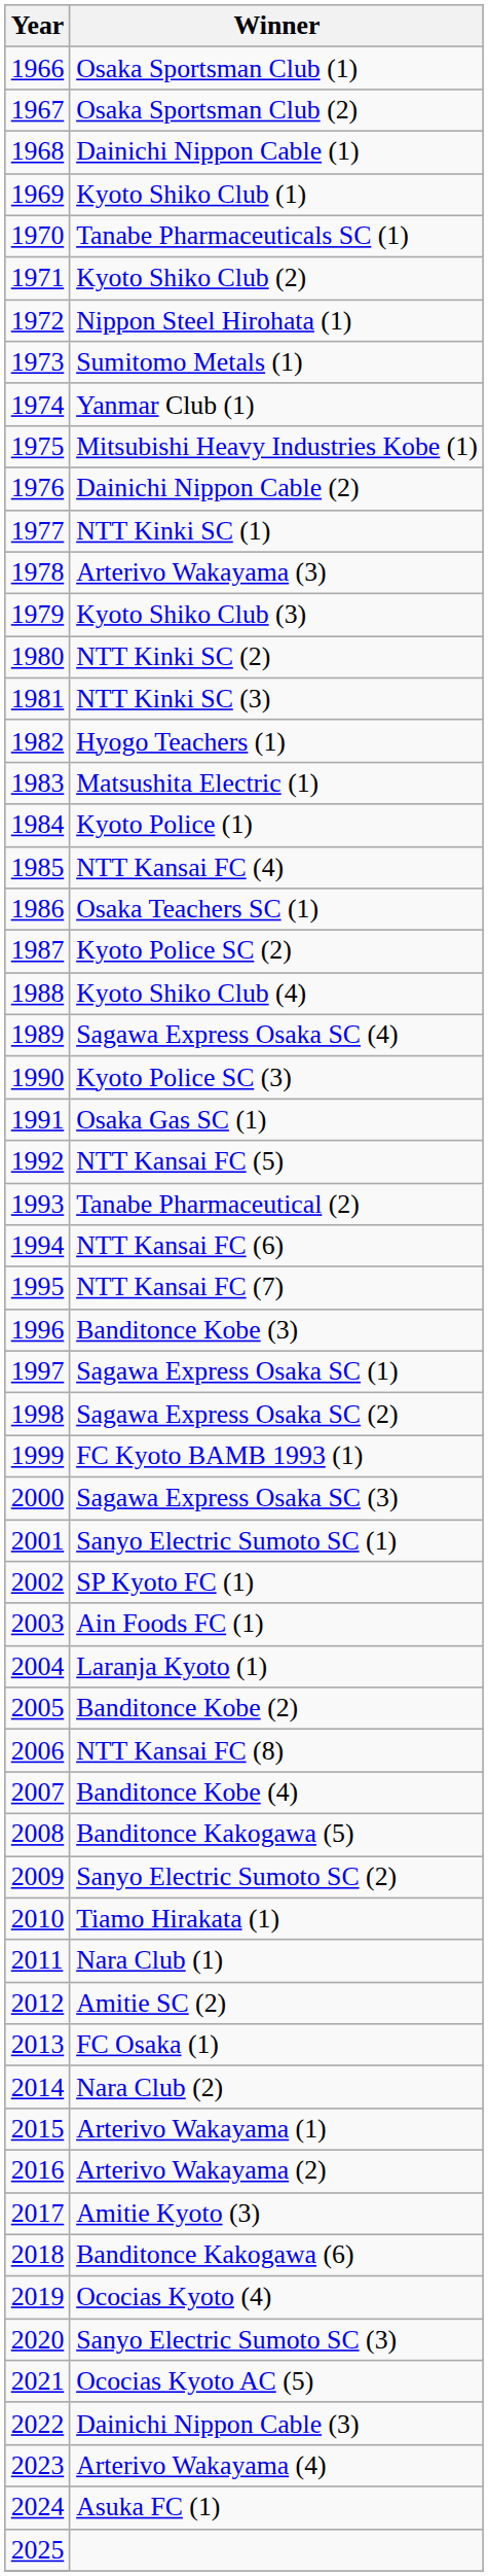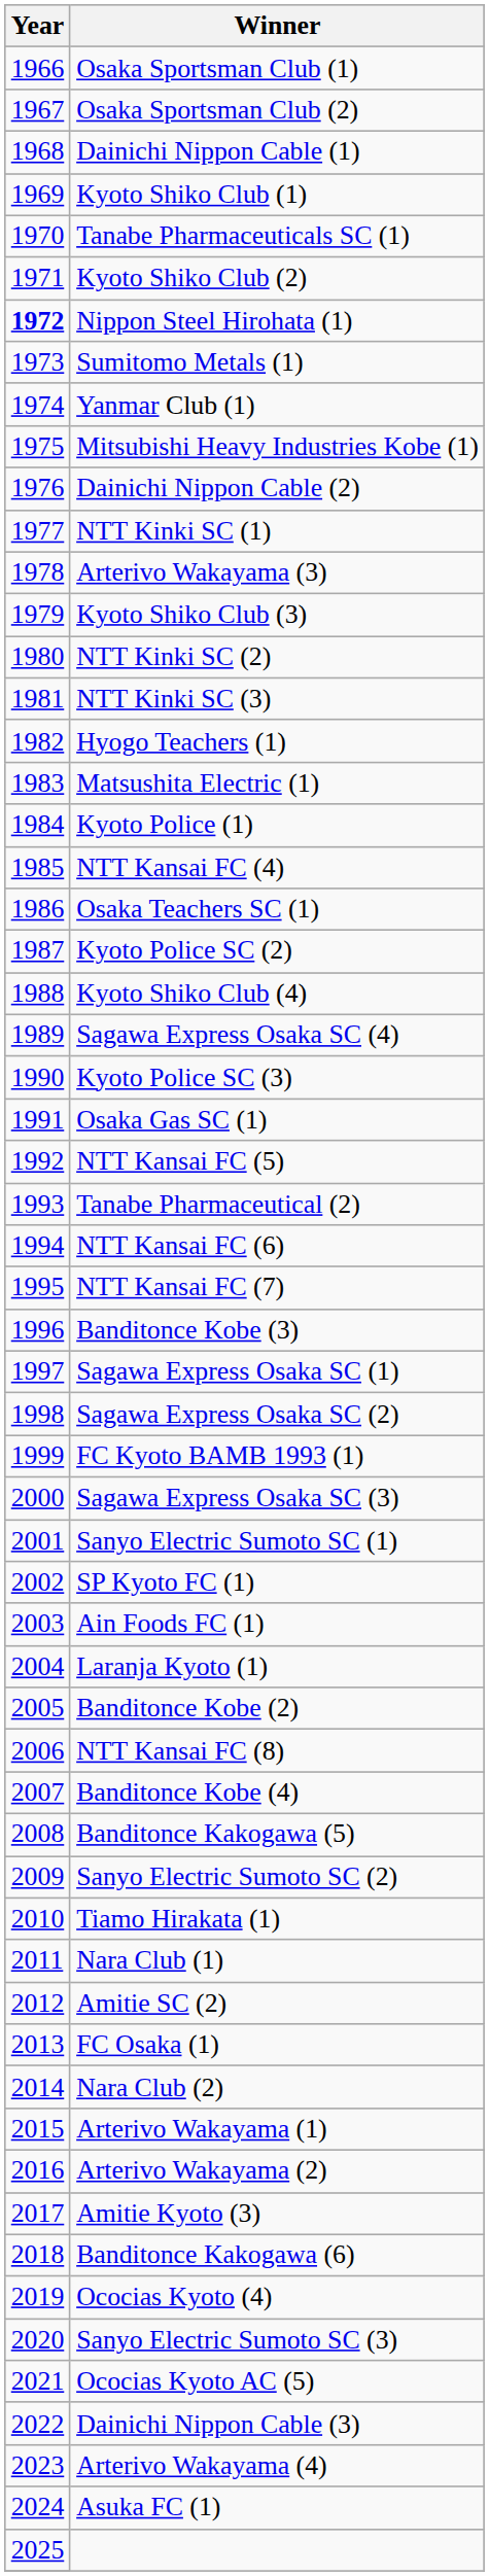row 8 | Year: normal -> bold
